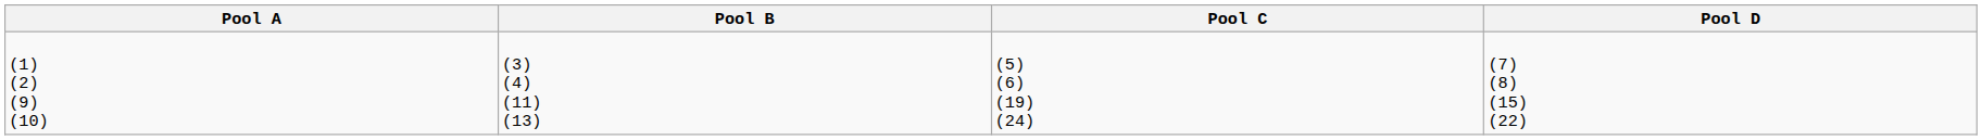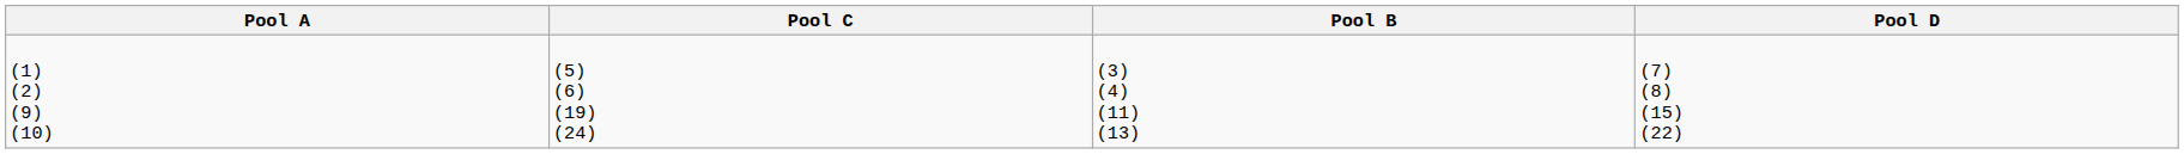columns swapped: Pool B <-> Pool C
